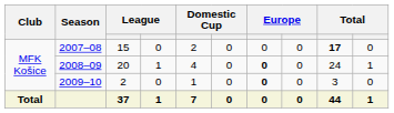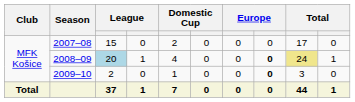2007–08 | column 9: bold -> normal
2008–09 | column 3: no background -> lightblue background
2008–09 | column 7: bold -> normal
2008–09 | column 8: normal -> bold
2008–09 | column 9: no background -> khaki background
2009–10 | column 7: bold -> normal
2009–10 | column 8: normal -> bold
